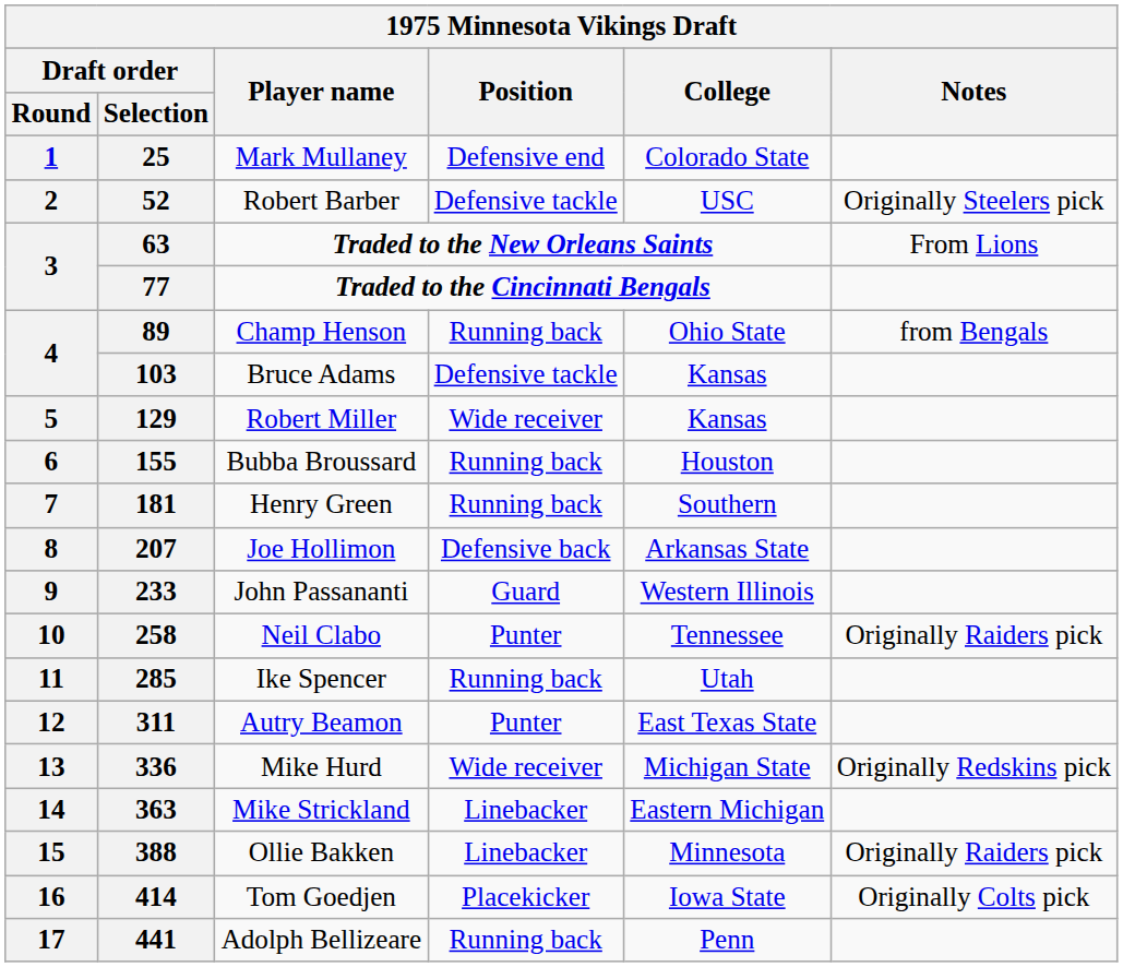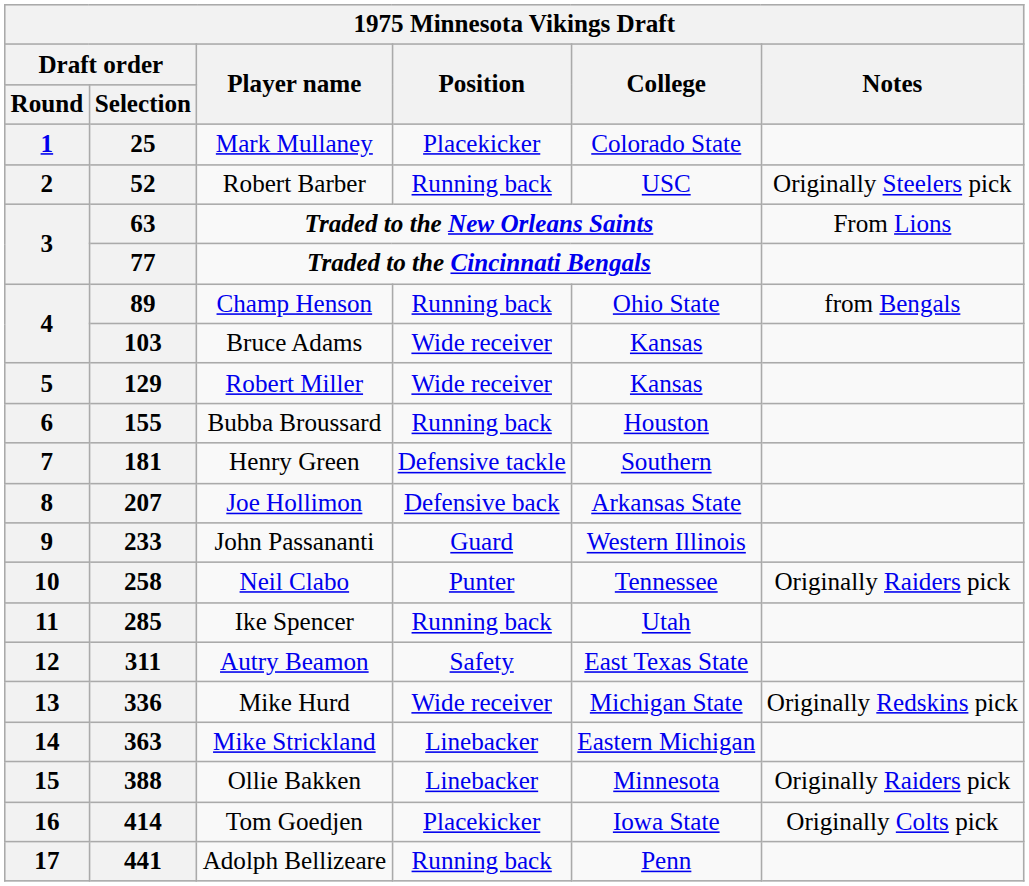25 | Position: Defensive end -> Placekicker
52 | Position: Defensive tackle -> Running back
103 | Position: Defensive tackle -> Wide receiver
181 | Position: Running back -> Defensive tackle
311 | Position: Punter -> Safety
